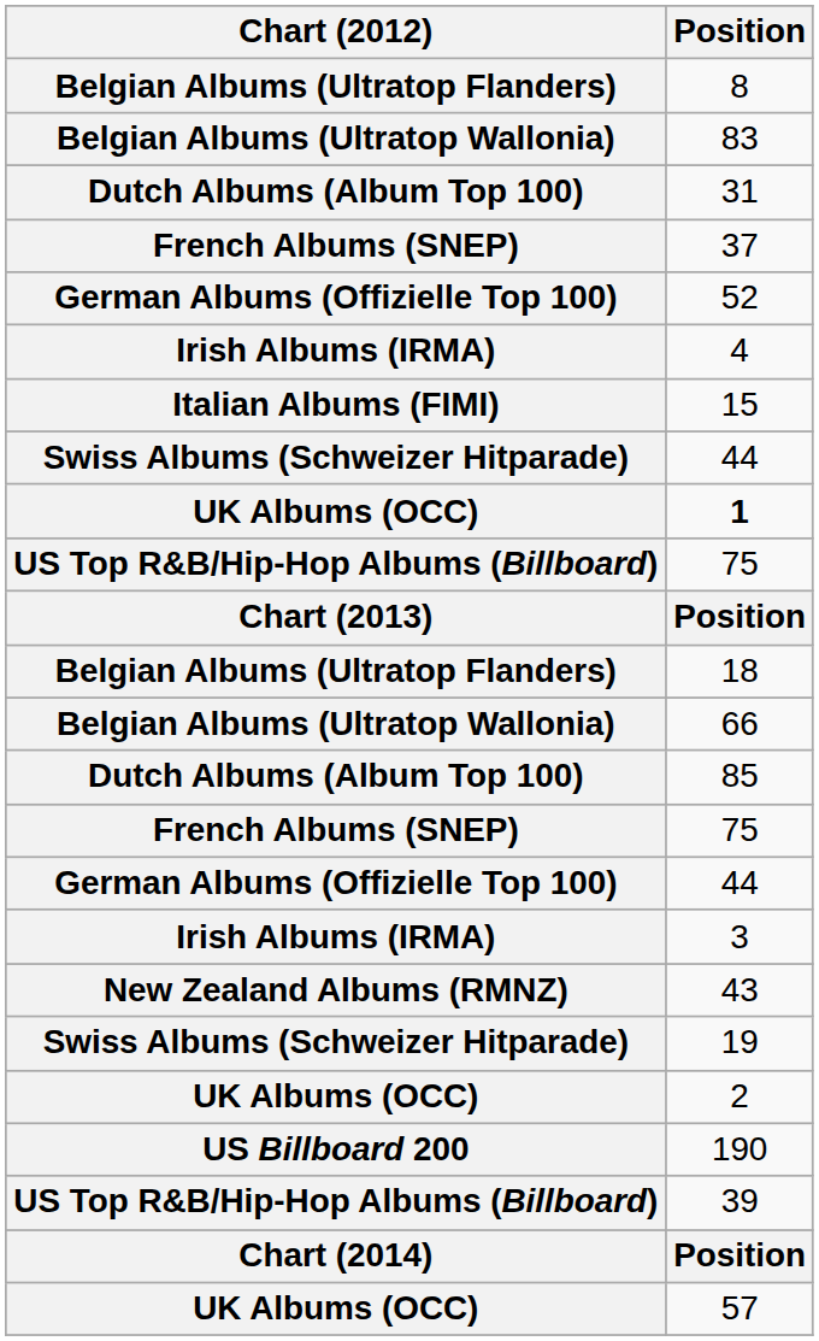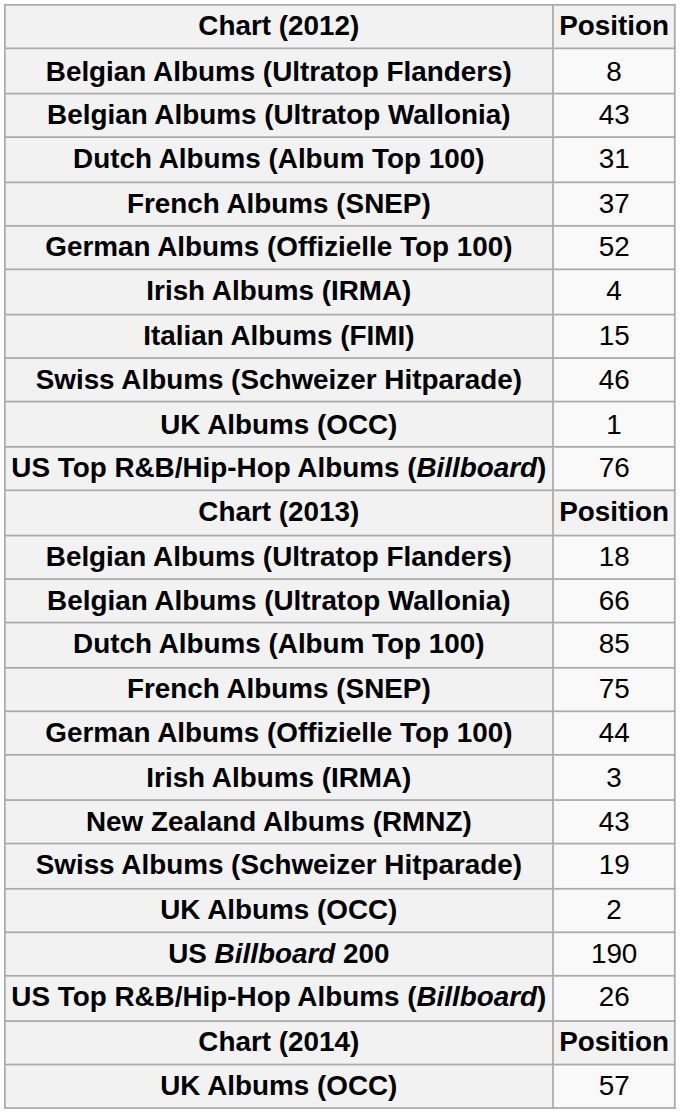row 3 | Position: 83 -> 43
row 9 | Position: 44 -> 46
row 10 | Position: bold -> normal
row 11 | Position: 75 -> 76
row 23 | Position: 39 -> 26
